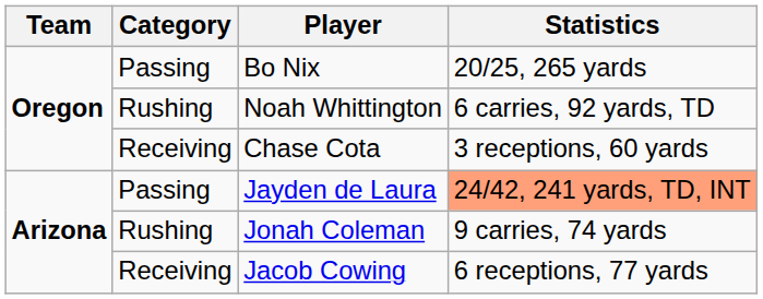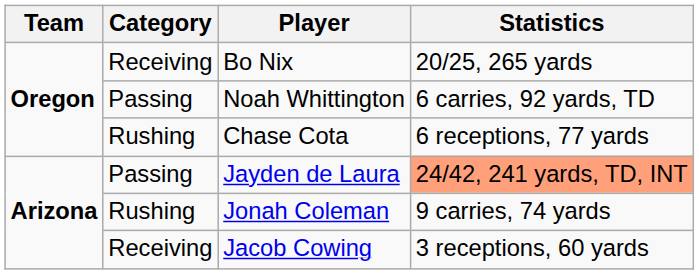Bo Nix | Category: Passing -> Receiving
Noah Whittington | Category: Rushing -> Passing
Chase Cota | Category: Receiving -> Rushing
Chase Cota | Statistics: 3 receptions, 60 yards -> 6 receptions, 77 yards
Jacob Cowing | Statistics: 6 receptions, 77 yards -> 3 receptions, 60 yards
